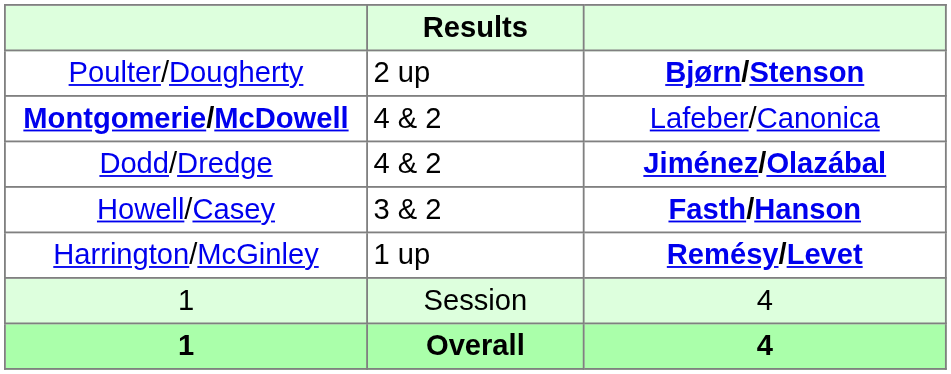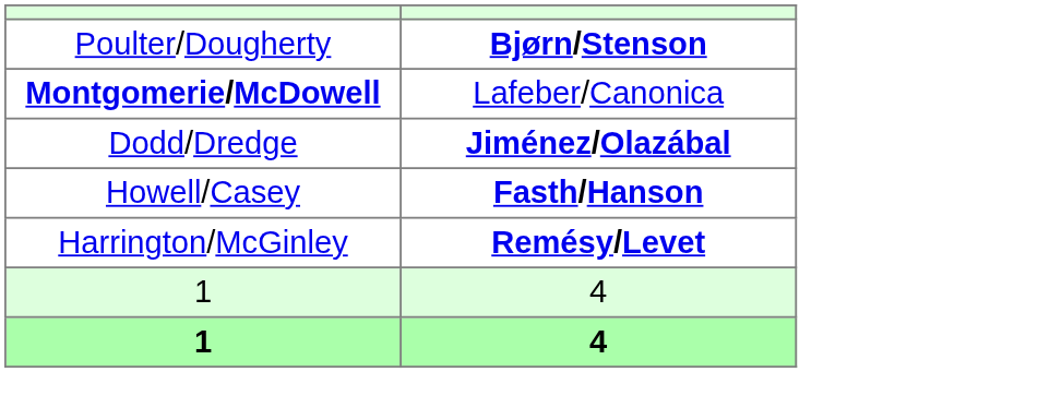- column: Results | 2 up | 4 & 2 | 4 & 2 | 3 & 2 | 1 up | Session | Overall
